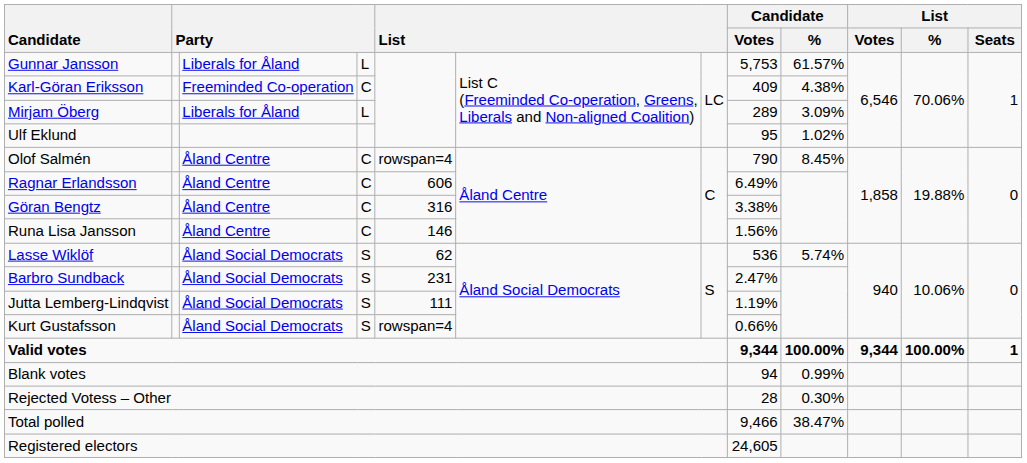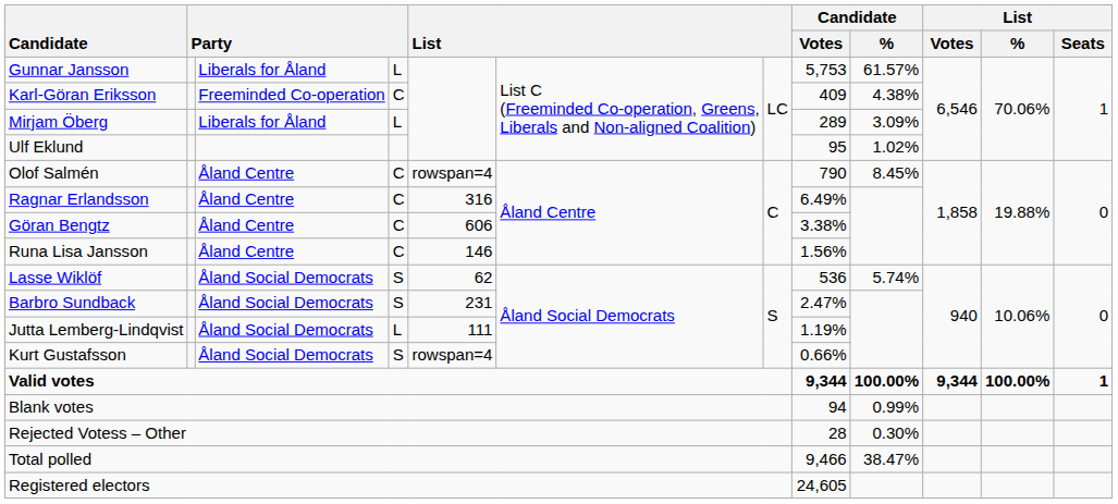Ragnar Erlandsson | column 5: 606 -> 316
Göran Bengtz | column 5: 316 -> 606
Jutta Lemberg-Lindqvist | column 4: S -> L
